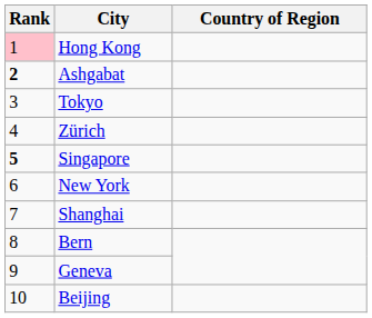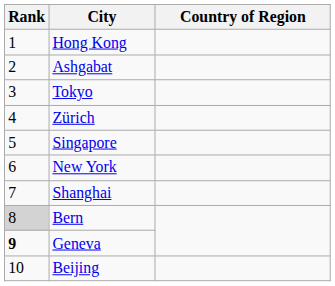Hong Kong | Rank: pink background -> no background
Ashgabat | Rank: bold -> normal
Singapore | Rank: bold -> normal
Bern | Rank: no background -> lightgrey background
Geneva | Rank: normal -> bold
